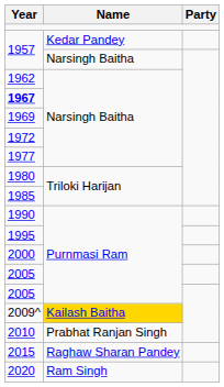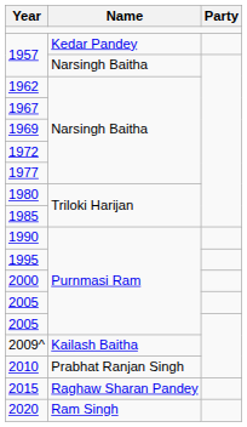1967 | Year: bold -> normal
2009^ | Name: gold background -> no background
